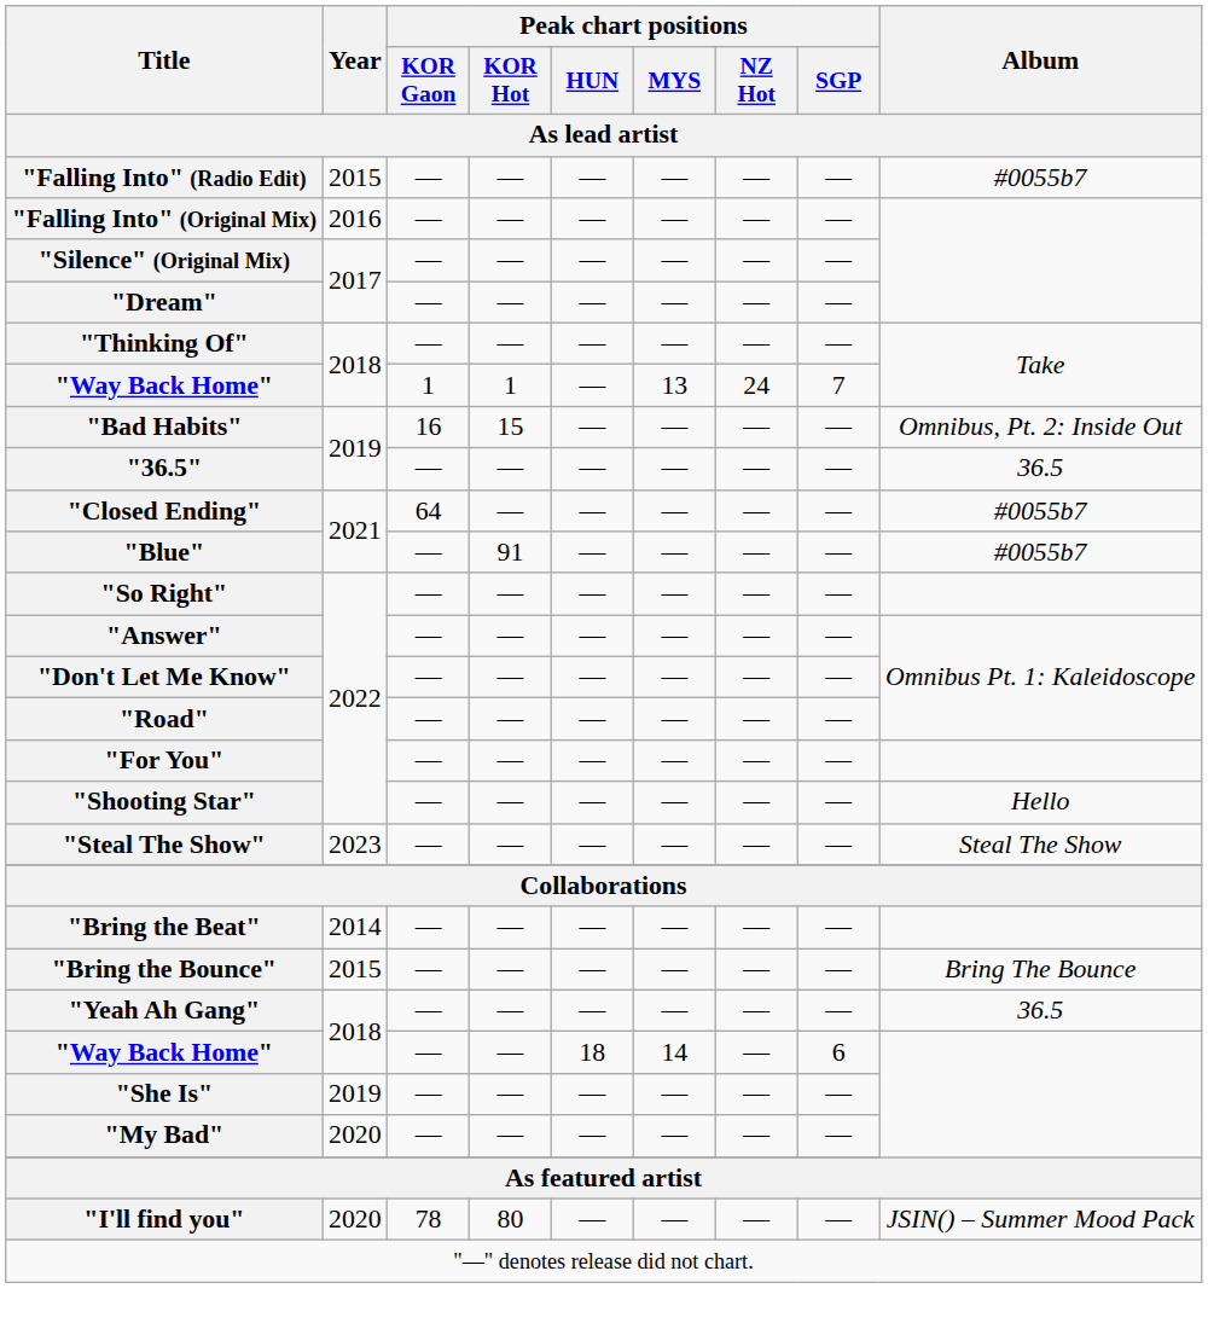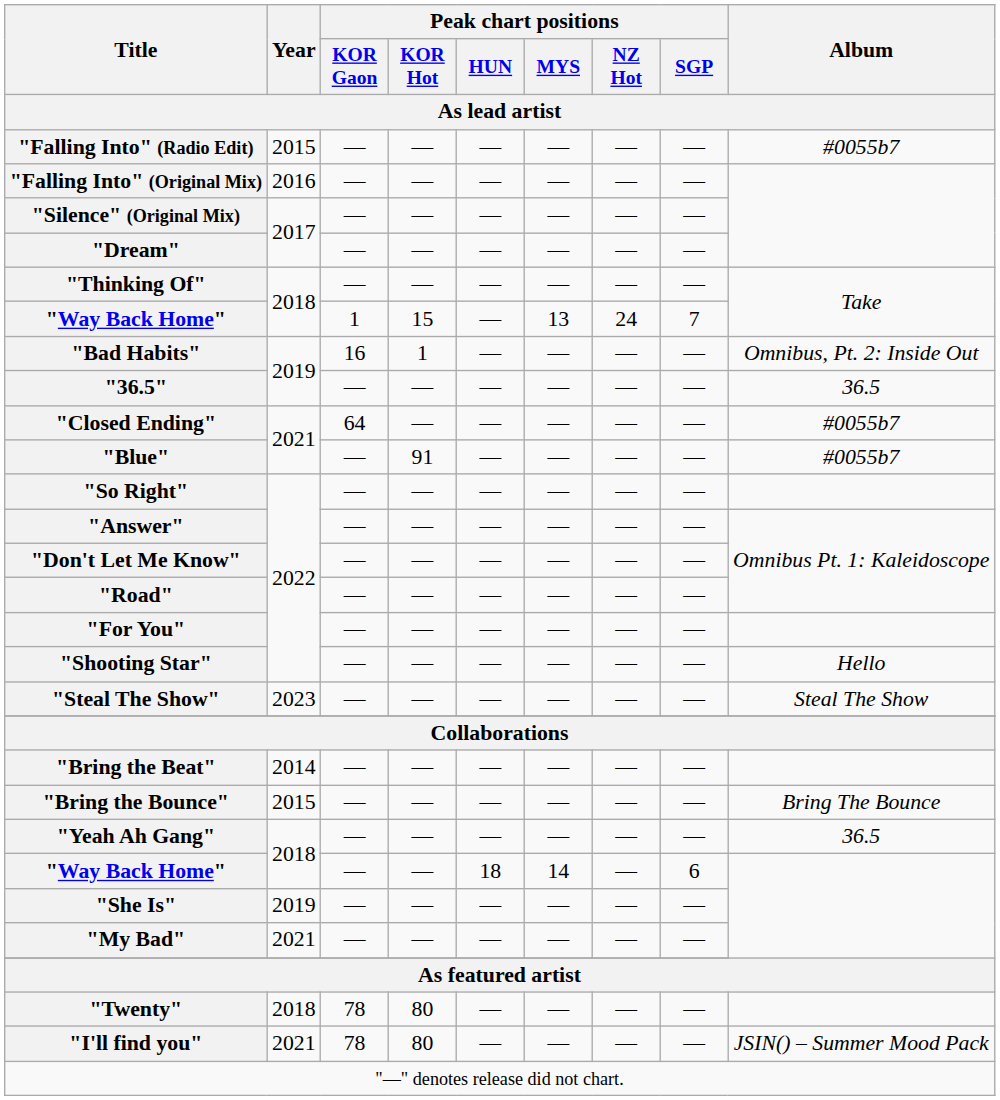"Way Back Home" / 1 | Peak chart positions / KOR Hot: 1 -> 15
"Bad Habits" | Peak chart positions / KOR Hot: 15 -> 1
"My Bad" | Year: 2020 -> 2021
+ row: "Twenty" | 2018 | 78 | 80 | — | — | — | —
"I'll find you" | Year: 2020 -> 2021
